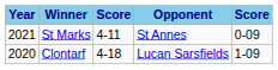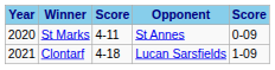St Marks | Year: 2021 -> 2020
Clontarf | Year: 2020 -> 2021
